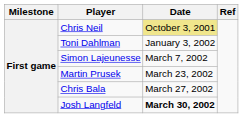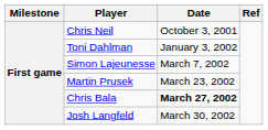Chris Neil | Date: khaki background -> no background
Chris Bala | Date: normal -> bold
Josh Langfeld | Date: bold -> normal
